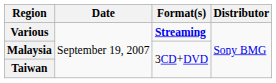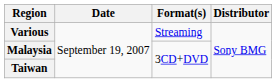Various | Format(s): bold -> normal
